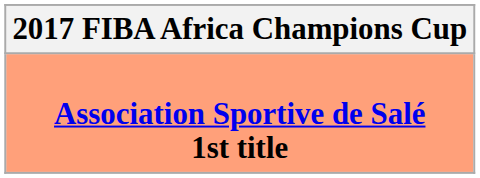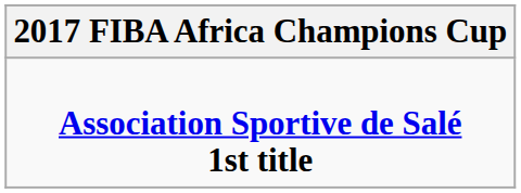row 2 | column 1: lightsalmon background -> no background
